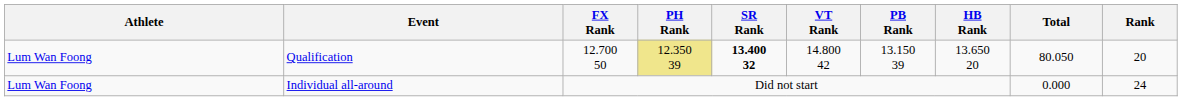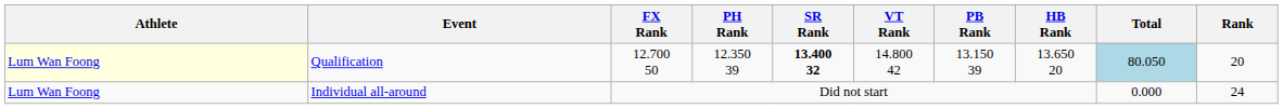Qualification | Athlete: no background -> lightyellow background
Qualification | PH Rank: khaki background -> no background
Qualification | Total: no background -> lightblue background
